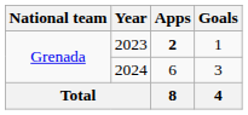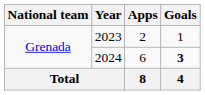2023 | Apps: bold -> normal
2024 | Goals: normal -> bold
